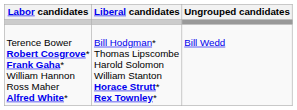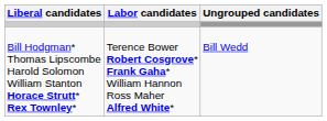columns swapped: Labor candidates <-> Liberal candidates
